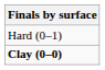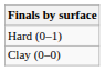row 3 | column 1: bold -> normal
